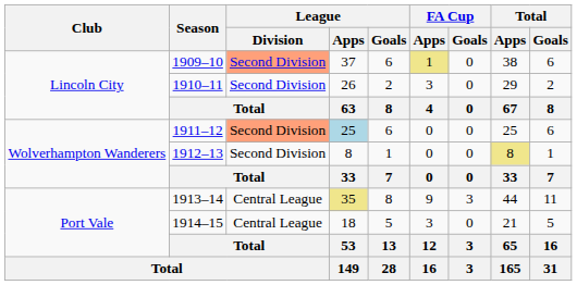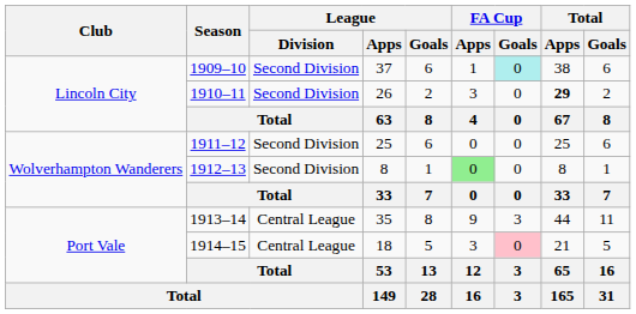1909–10 | League / Division: lightsalmon background -> no background
1909–10 | FA Cup / Apps: khaki background -> no background
1909–10 | FA Cup / Goals: no background -> paleturquoise background
1910–11 | Total / Apps: normal -> bold
1911–12 | League / Division: lightsalmon background -> no background
1911–12 | League / Apps: lightblue background -> no background
1912–13 | FA Cup / Apps: no background -> lightgreen background
1912–13 | Total / Apps: khaki background -> no background
1913–14 | League / Apps: khaki background -> no background
1914–15 | FA Cup / Goals: no background -> pink background
